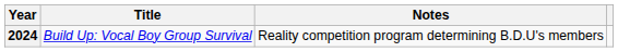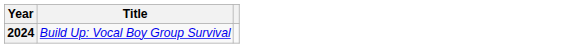- column: Notes | Reality competition program determining B.D.U's members
